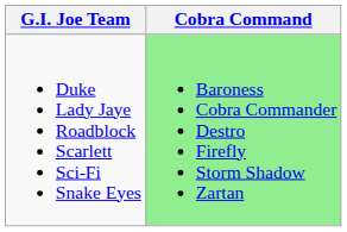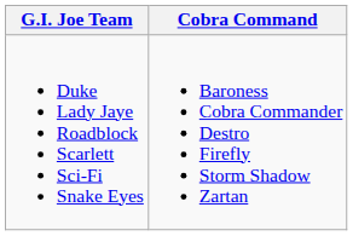Duke Lady Jaye Roadblock Scarlett Sci-Fi Snake Eyes | Cobra Command: lightgreen background -> no background
